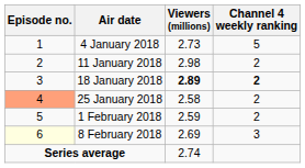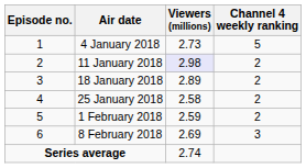11 January 2018 | Viewers (millions): no background -> lavender background
18 January 2018 | Viewers (millions): bold -> normal
18 January 2018 | Channel 4 weekly ranking: bold -> normal
25 January 2018 | Episode no.: lightsalmon background -> no background
8 February 2018 | Episode no.: lightyellow background -> no background
